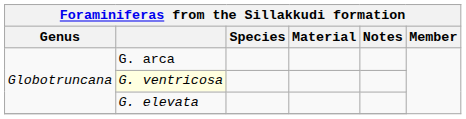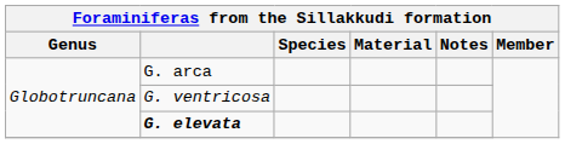G. ventricosa | column 2: lightyellow background -> no background
G. elevata | column 2: normal -> bold
